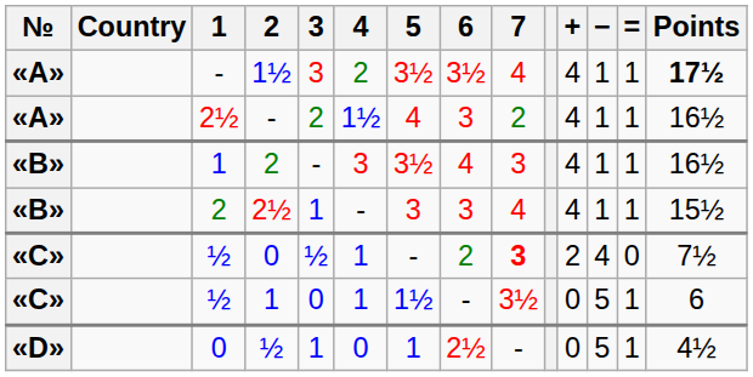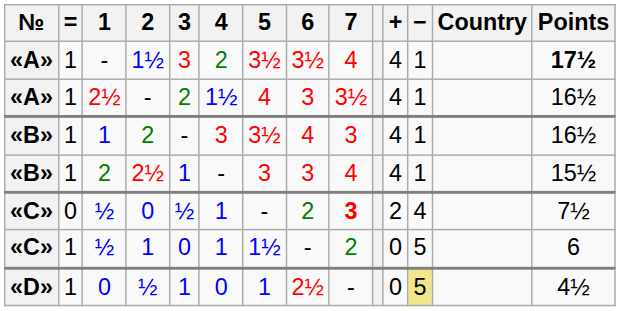columns swapped: Country <-> =
row 3 | 7: 2 -> 3½
row 7 | 7: 3½ -> 2
row 8 | −: no background -> khaki background
